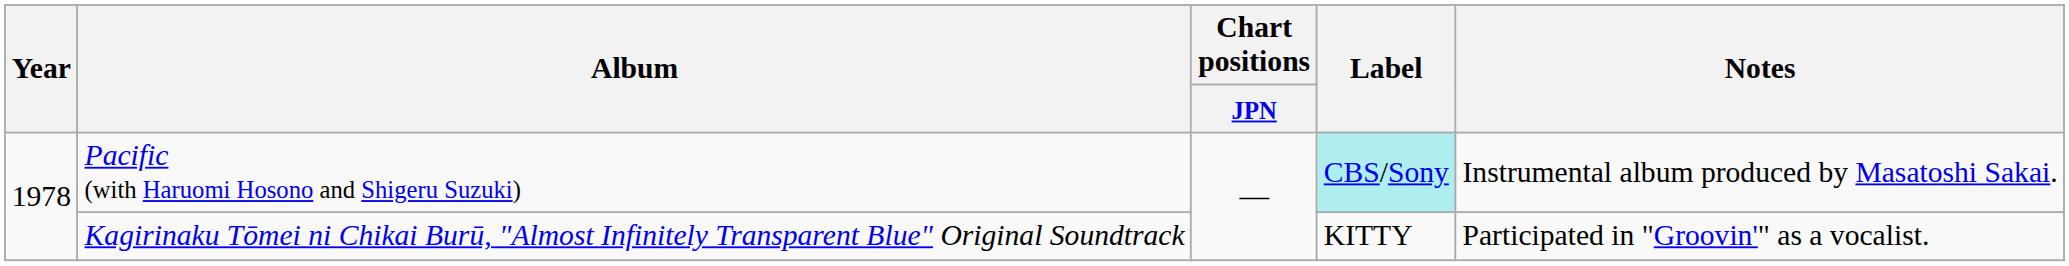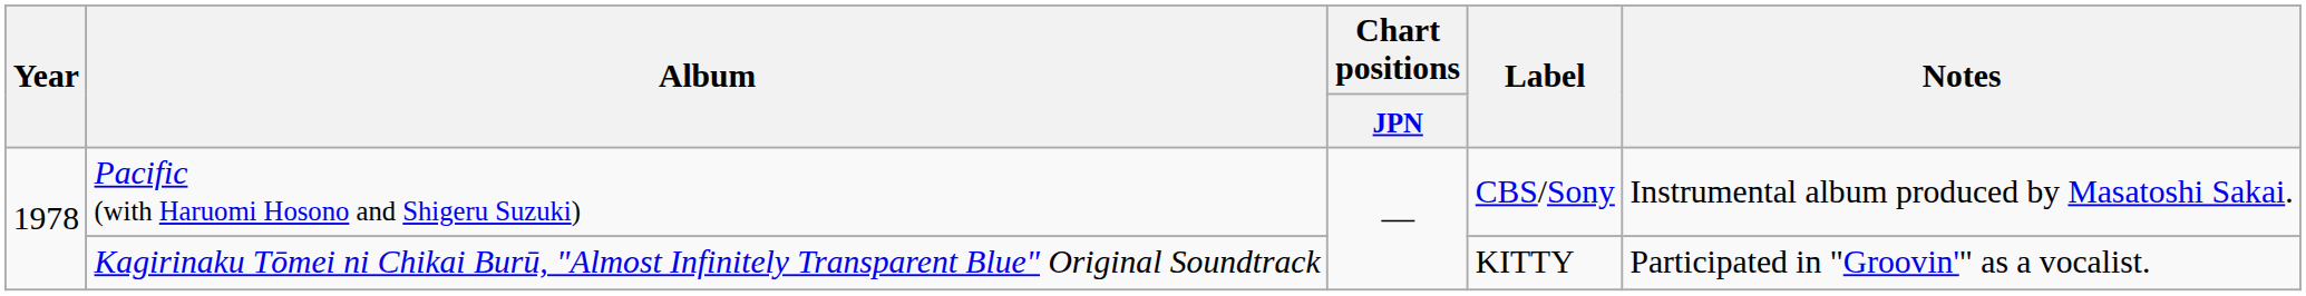Pacific (with Haruomi Hosono and Shigeru Suzuki) | Label: paleturquoise background -> no background
